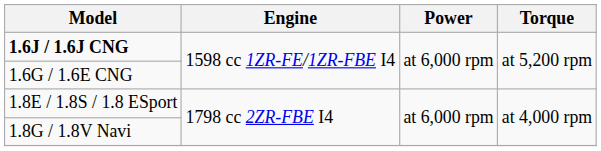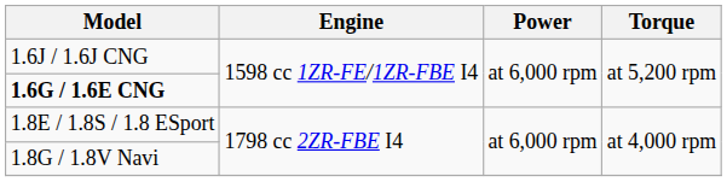1.6J / 1.6J CNG | Model: bold -> normal
1.6G / 1.6E CNG | Model: normal -> bold
